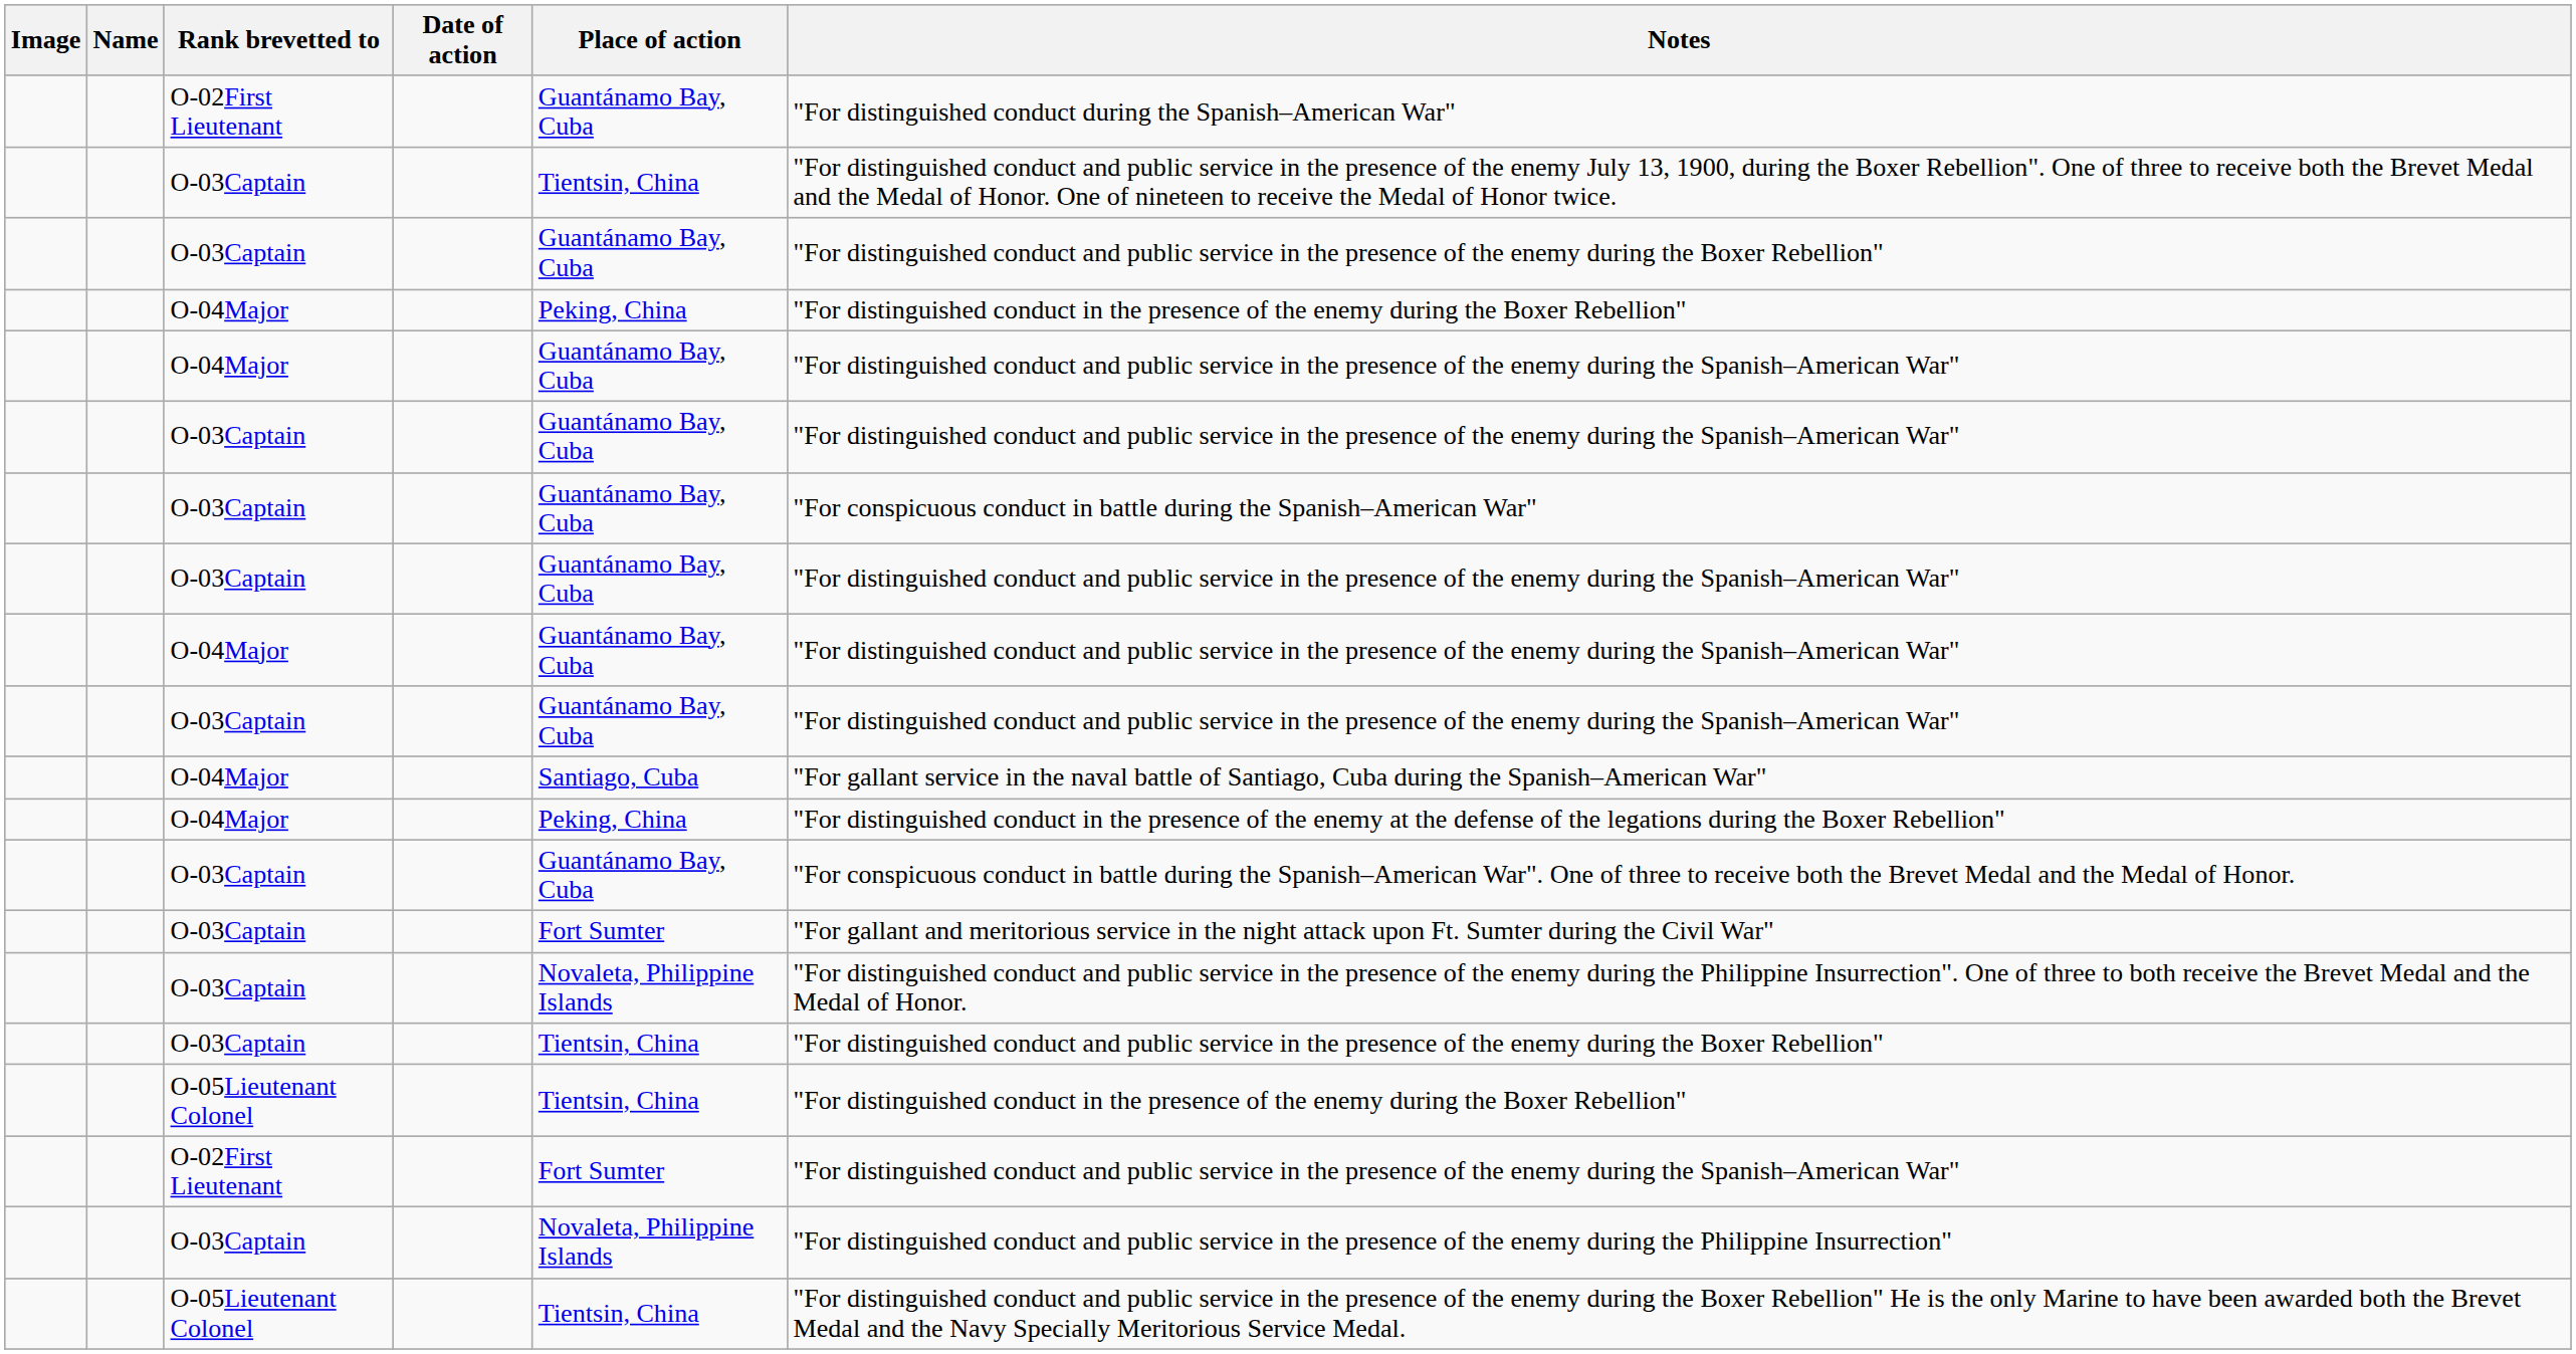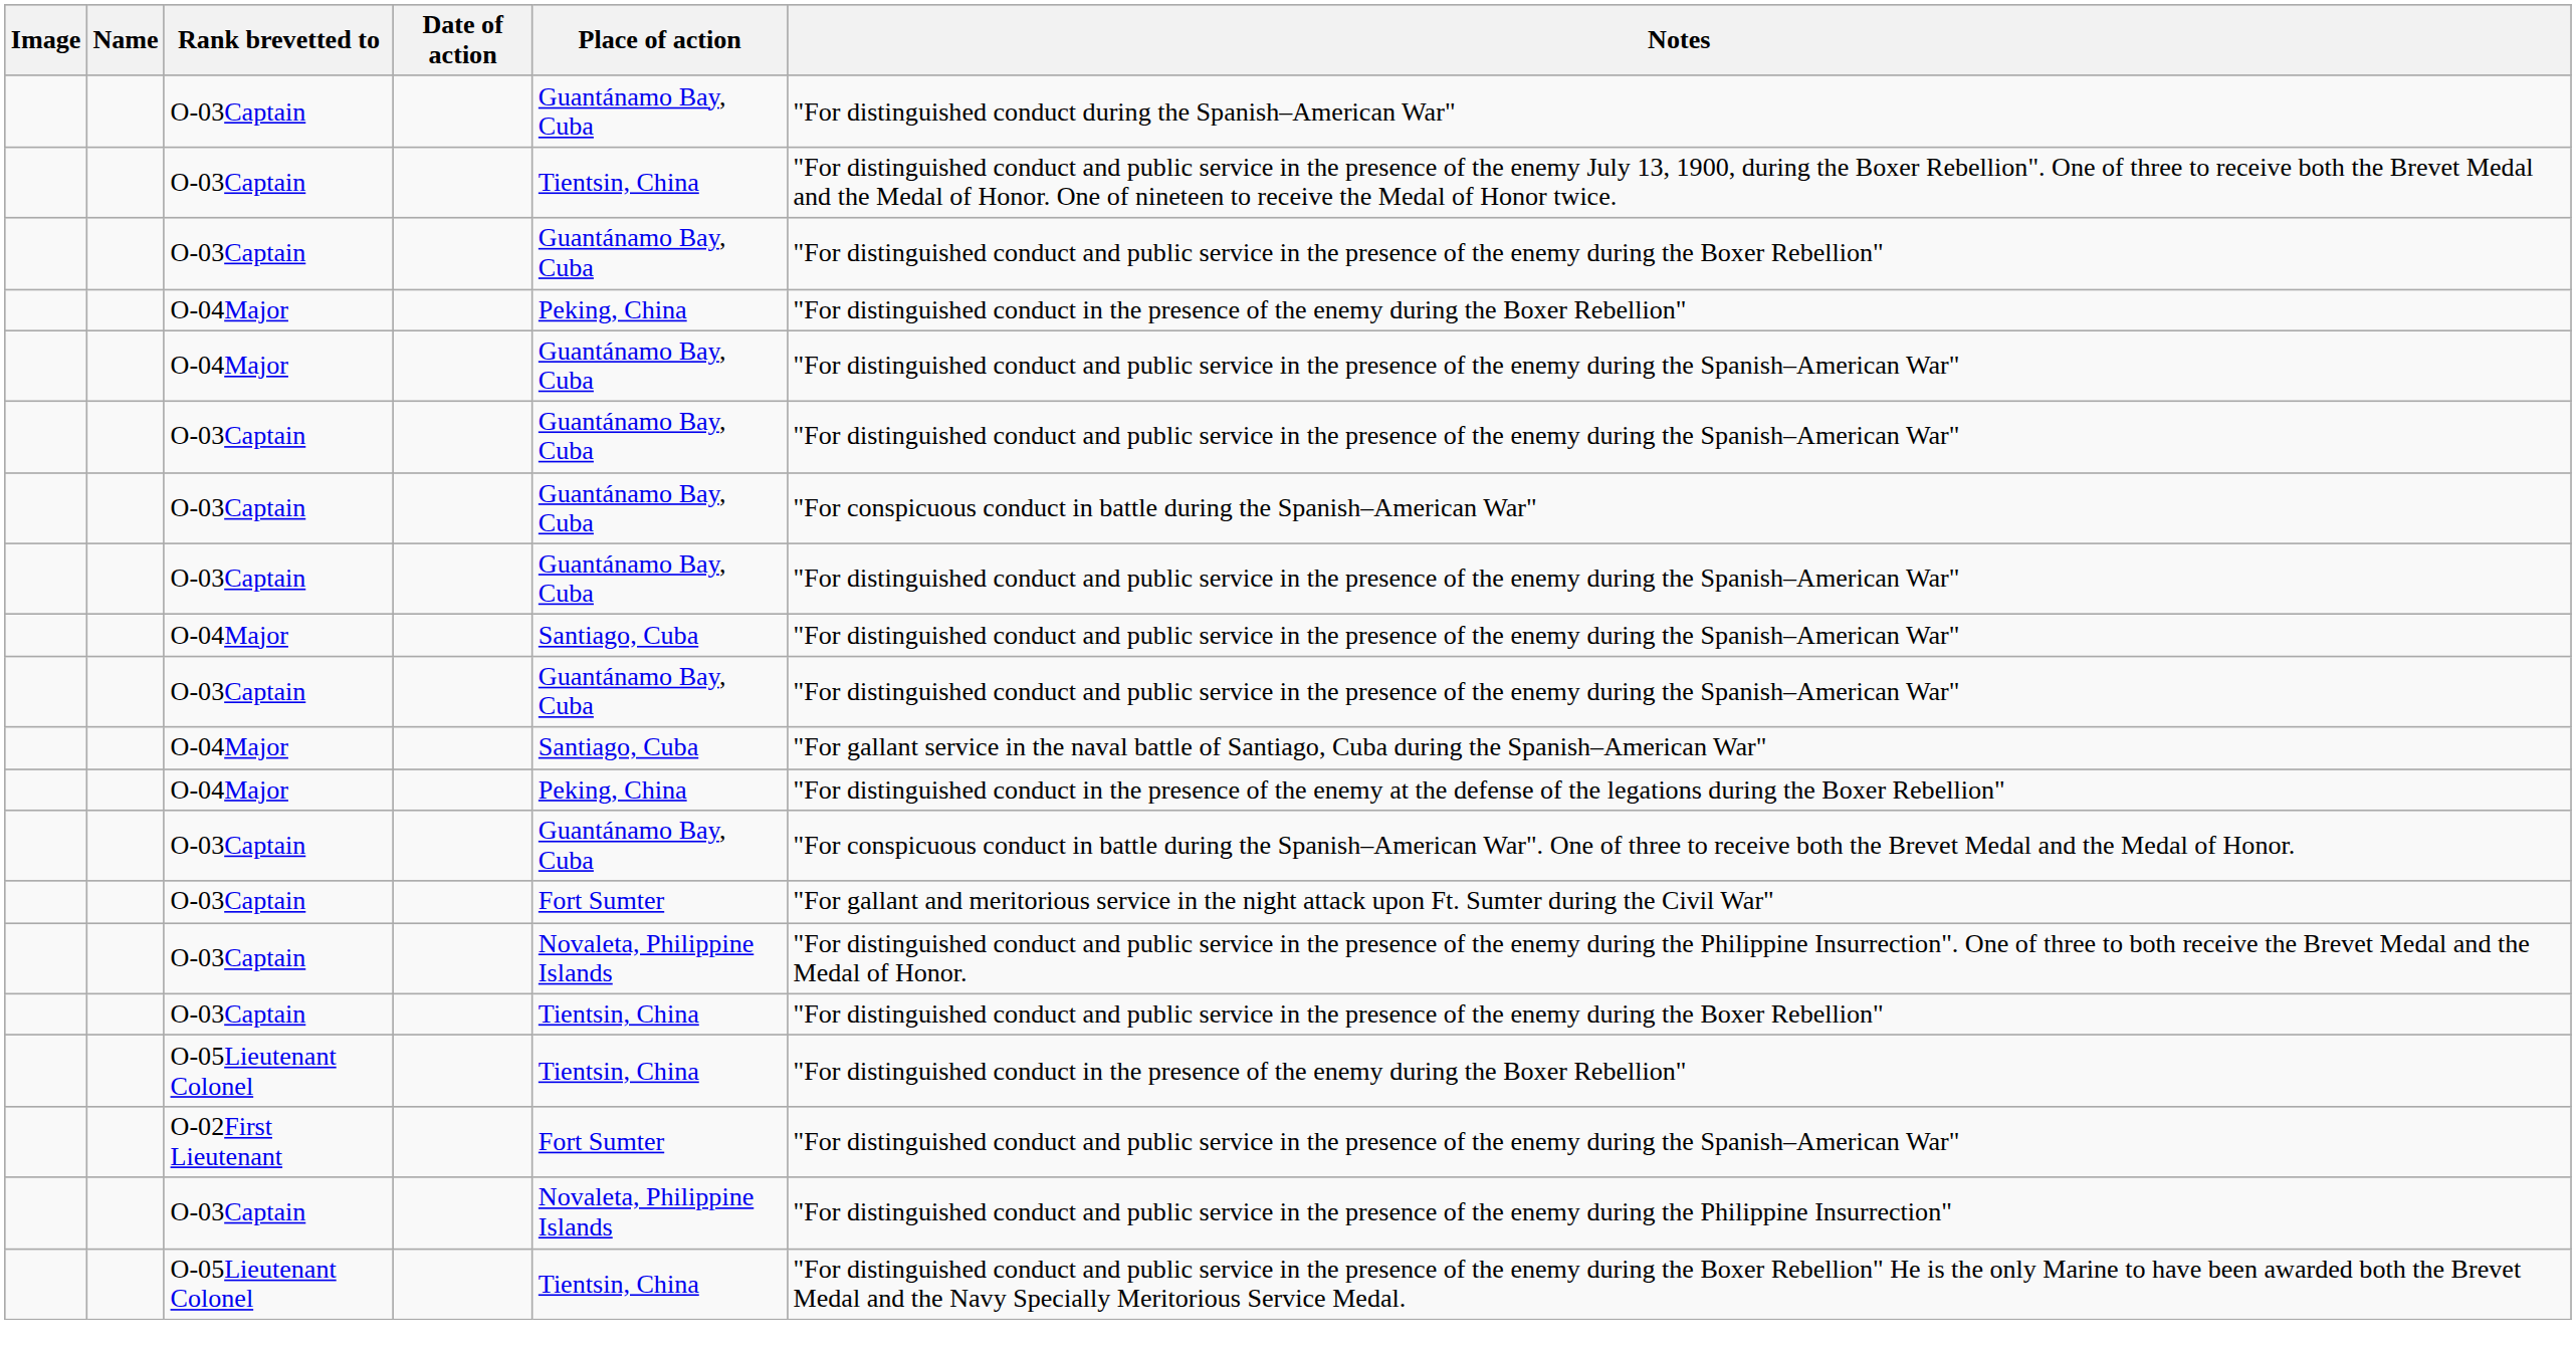row 2 | Rank brevetted to: O-02First Lieutenant -> O-03Captain
row 10 | Place of action: Guantánamo Bay, Cuba -> Santiago, Cuba
